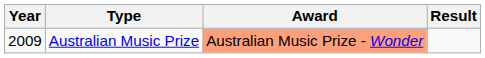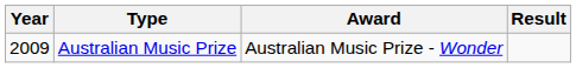Australian Music Prize | Award: lightsalmon background -> no background
